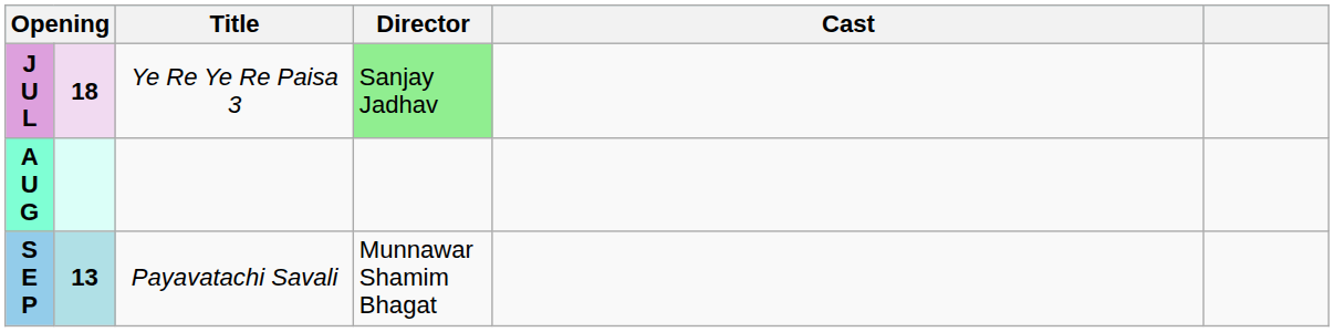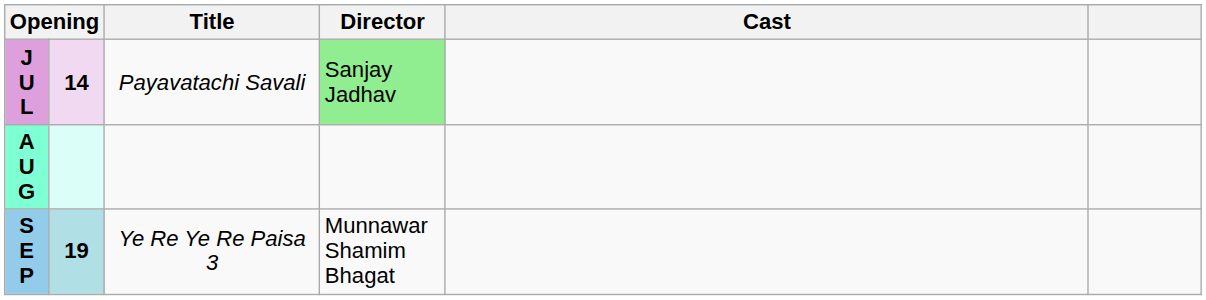J U L | column 2: 18 -> 14
J U L | Title: Ye Re Ye Re Paisa 3 -> Payavatachi Savali
S E P | column 2: 13 -> 19
S E P | Title: Payavatachi Savali -> Ye Re Ye Re Paisa 3
